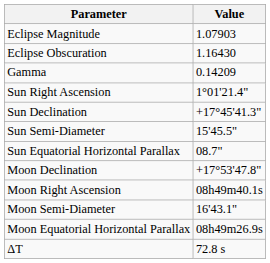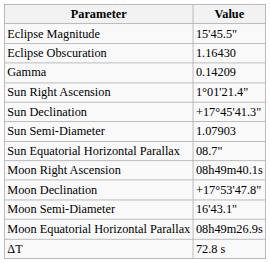Eclipse Magnitude | Value: 1.07903 -> 15'45.5"
Sun Semi-Diameter | Value: 15'45.5" -> 1.07903
rows swapped: Moon Right Ascension <-> Moon Declination
